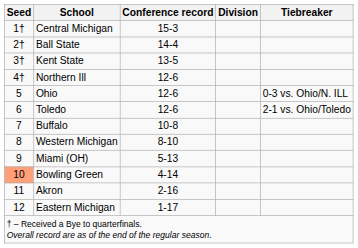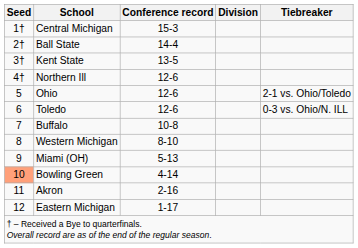Ohio | Tiebreaker: 0-3 vs. Ohio/N. ILL -> 2-1 vs. Ohio/Toledo
Toledo | Tiebreaker: 2-1 vs. Ohio/Toledo -> 0-3 vs. Ohio/N. ILL
